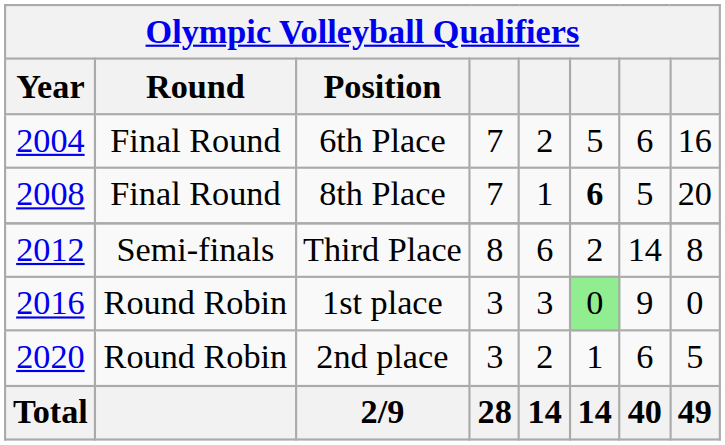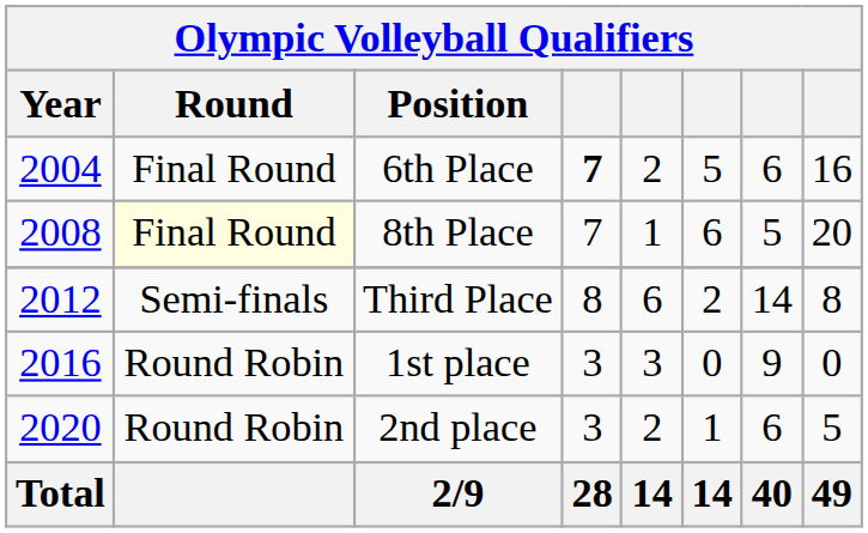6th Place | column 4: normal -> bold
8th Place | Round: no background -> lightyellow background
8th Place | column 6: bold -> normal
1st place | column 6: lightgreen background -> no background
